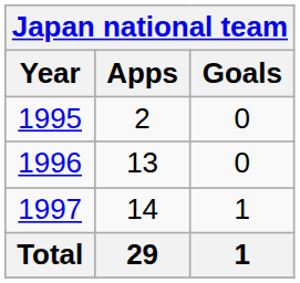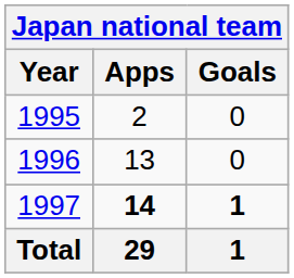1997 | Apps: normal -> bold
1997 | Goals: normal -> bold
